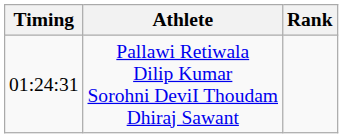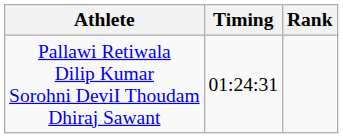columns swapped: Athlete <-> Timing
